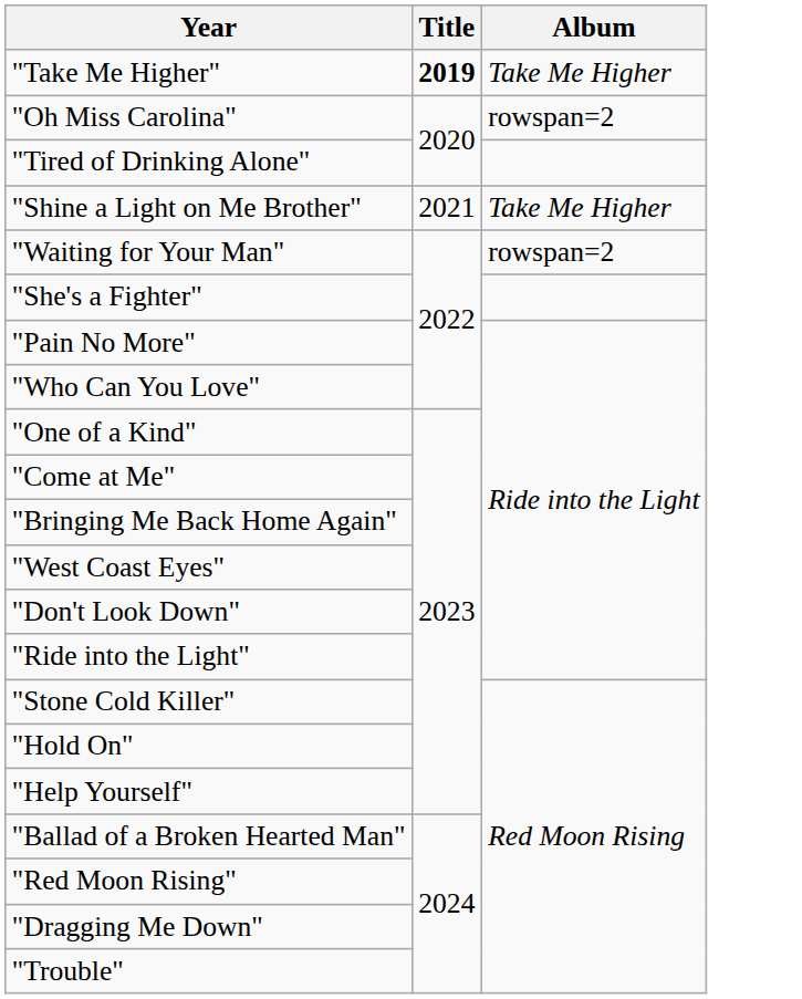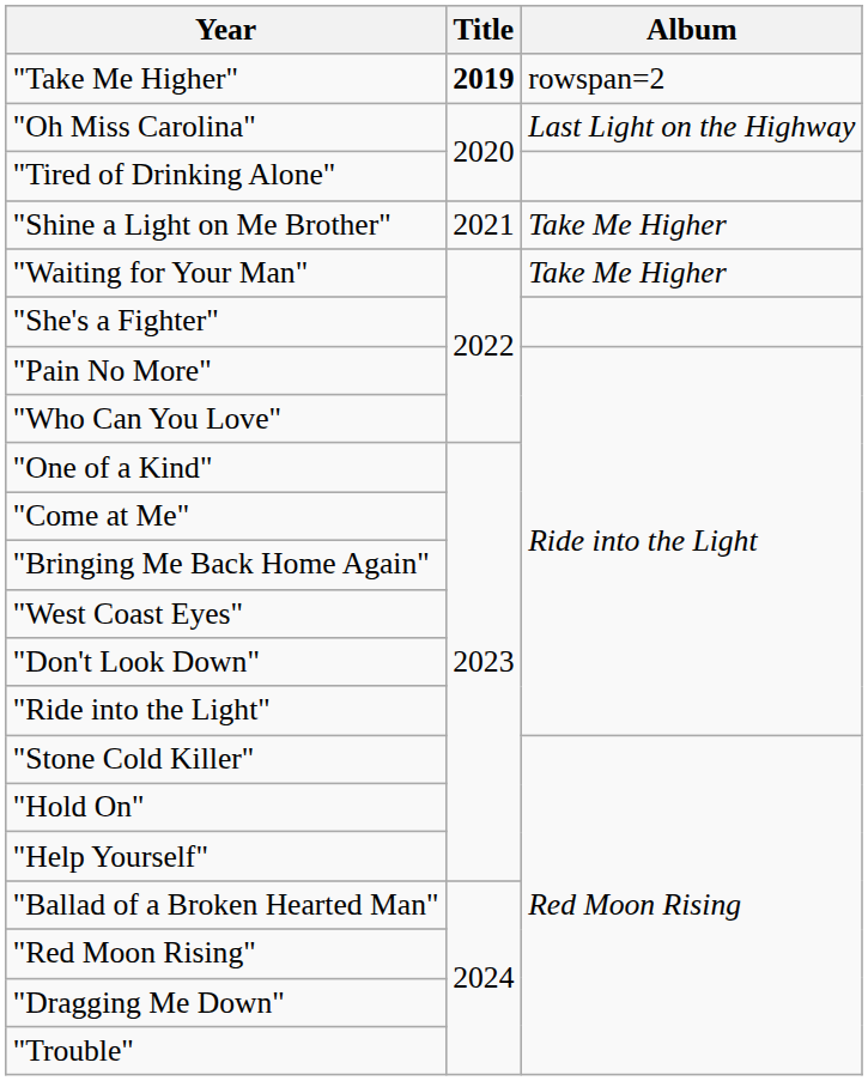"Take Me Higher" | Album: Take Me Higher -> rowspan=2
"Oh Miss Carolina" | Album: rowspan=2 -> Last Light on the Highway
"Waiting for Your Man" | Album: rowspan=2 -> Take Me Higher
